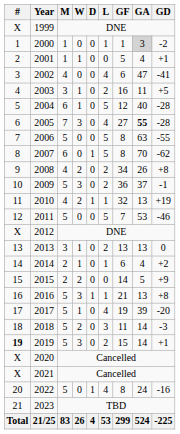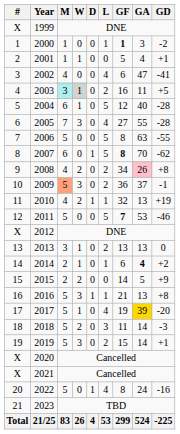2000 | GF: normal -> bold
2000 | GA: lightgrey background -> no background
2003 | M: no background -> paleturquoise background
2003 | W: no background -> lightgrey background
2005 | GA: bold -> normal
2007 | GF: normal -> bold
2008 | GA: no background -> pink background
2009 | M: no background -> lightsalmon background
2011 | GF: normal -> bold
2014 | GA: normal -> bold
2017 | GA: no background -> gold background
2019 | #: bold -> normal
